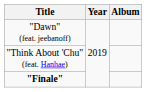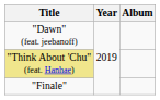"Think About 'Chu" (feat. Hanhae) | Title: no background -> khaki background
"Finale" | Title: bold -> normal
